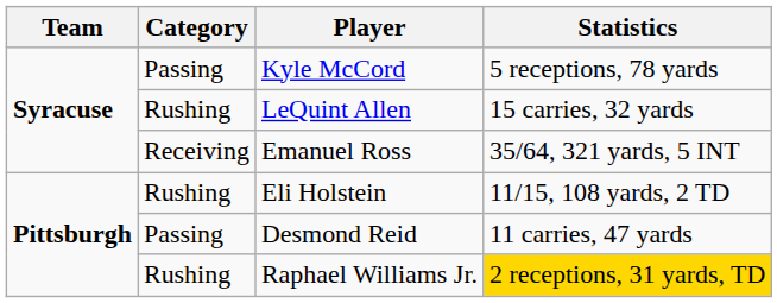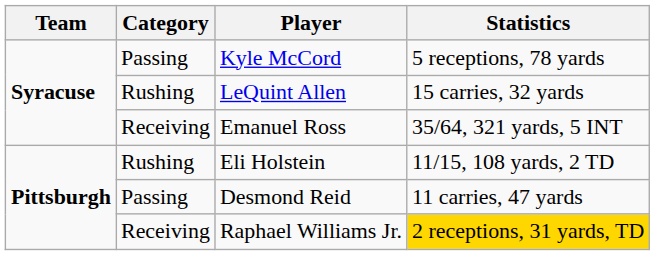Raphael Williams Jr. | Category: Rushing -> Receiving
